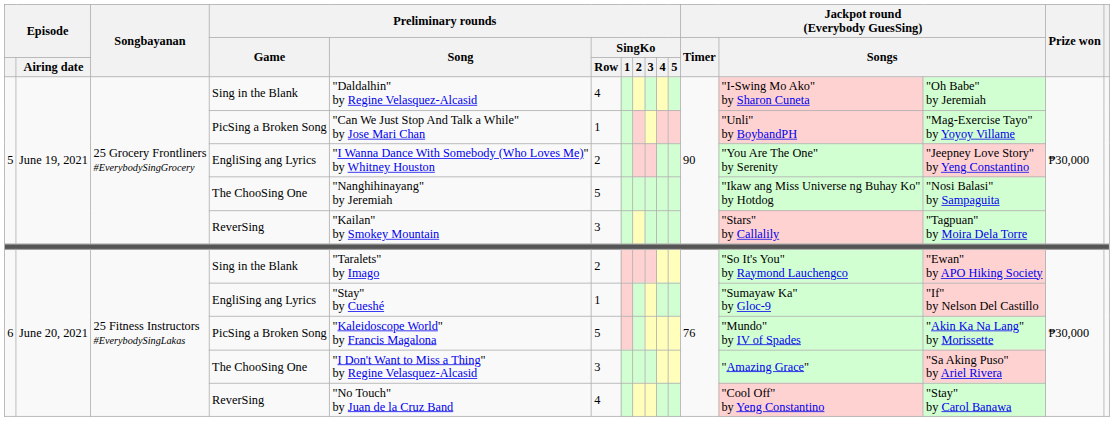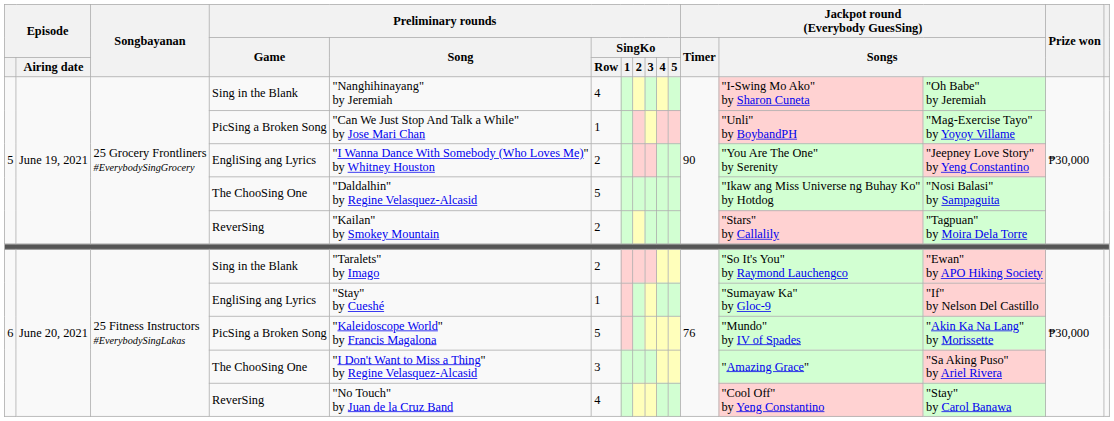5 / Sing in the Blank | Preliminary rounds / Song: "Daldalhin" by Regine Velasquez-Alcasid -> "Nanghihinayang" by Jeremiah
5 / The ChooSing One | Preliminary rounds / Song: "Nanghihinayang" by Jeremiah -> "Daldalhin" by Regine Velasquez-Alcasid
5 / ReverSing | Preliminary rounds / SingKo / Row: 3 -> 2
